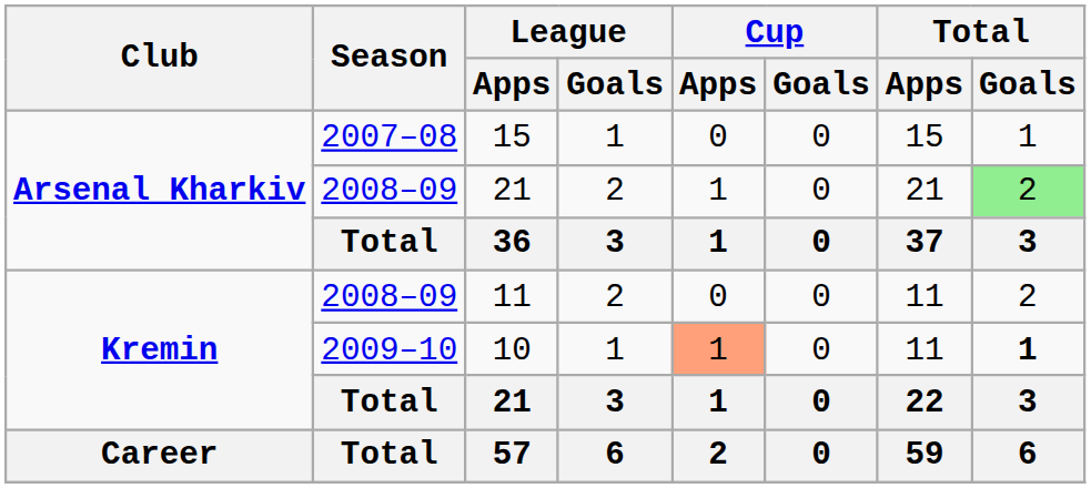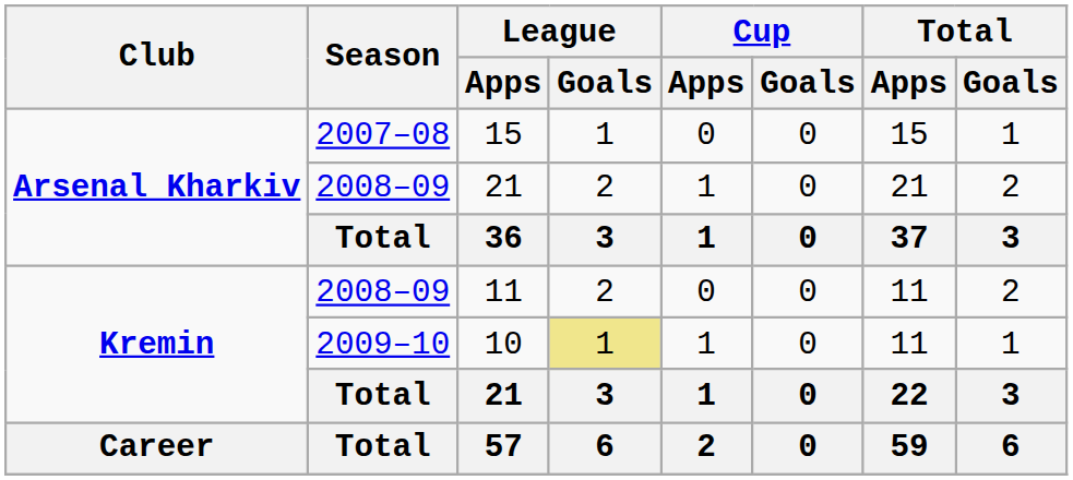2008–09 / 21 | Total / Goals: lightgreen background -> no background
10 | League / Goals: no background -> khaki background
10 | Cup / Apps: lightsalmon background -> no background
10 | Total / Goals: bold -> normal
